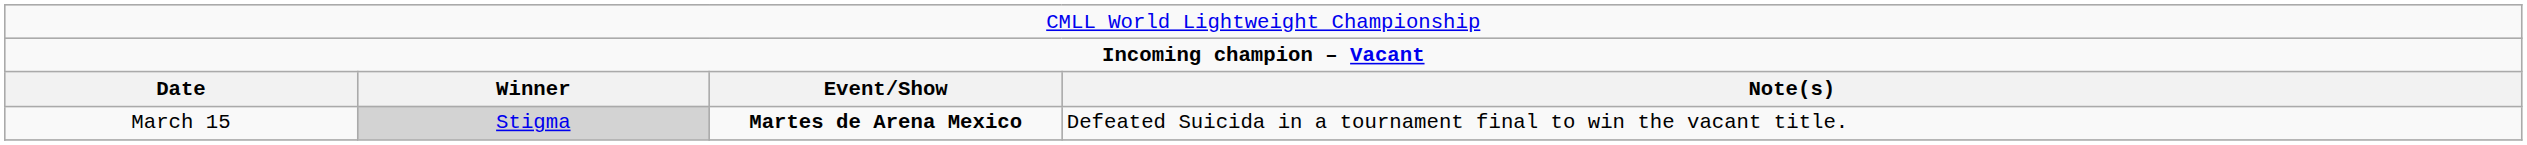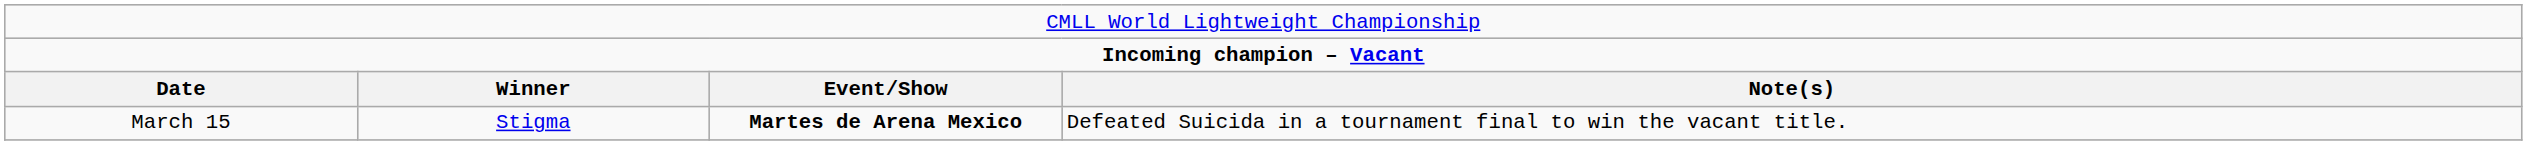March 15 | column 2: lightgrey background -> no background
